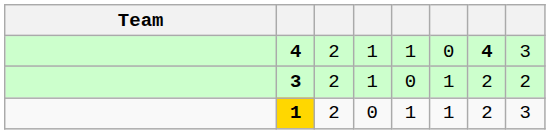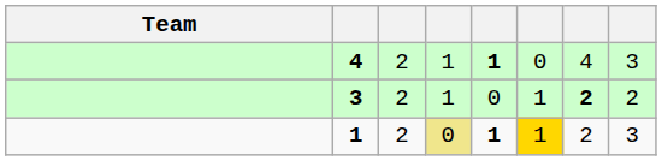row 2 | column 5: normal -> bold
row 2 | column 7: bold -> normal
row 3 | column 7: normal -> bold
row 4 | column 2: gold background -> no background
row 4 | column 4: no background -> khaki background
row 4 | column 5: normal -> bold
row 4 | column 6: no background -> gold background
